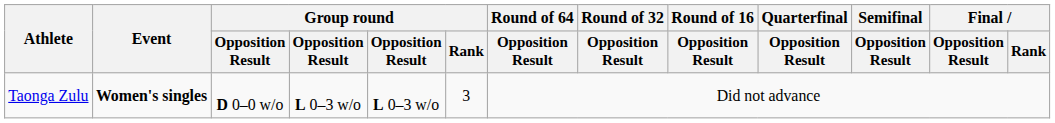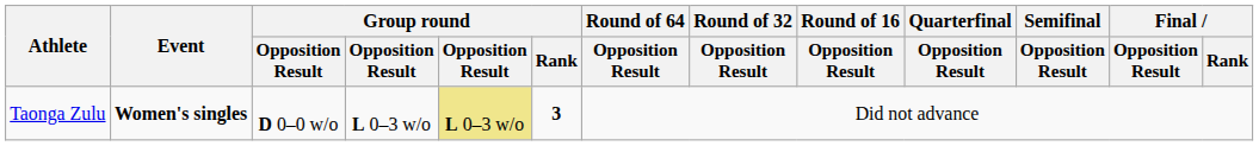Taonga Zulu | column 5: no background -> khaki background
Taonga Zulu | Group round / Rank: normal -> bold
